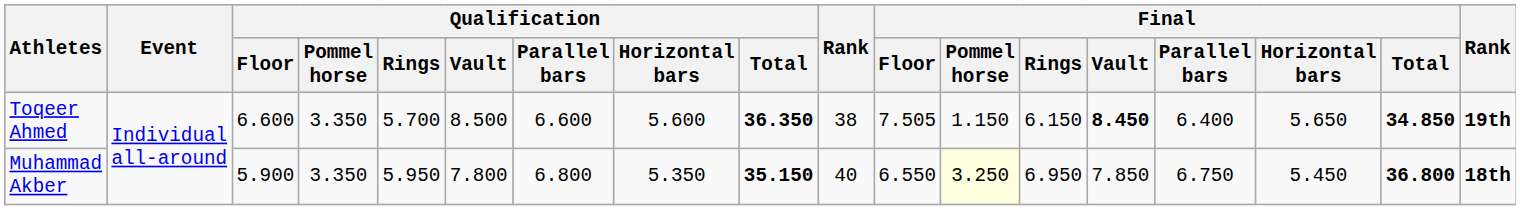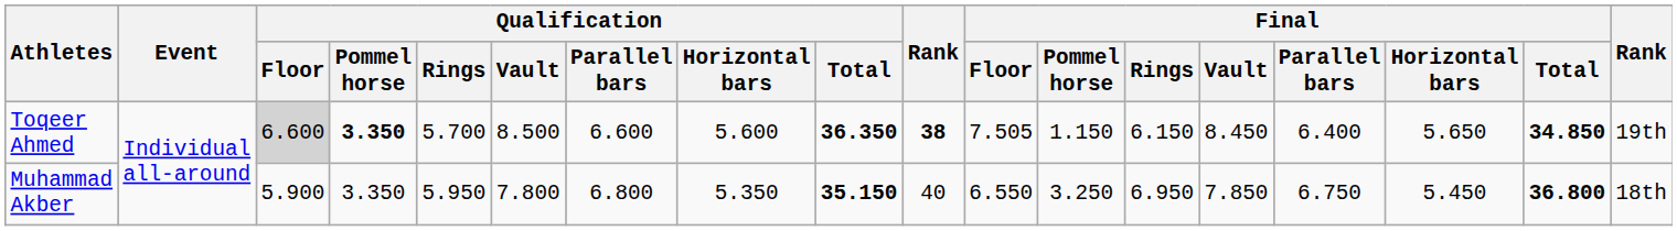row 3 | Qualification / Floor: no background -> lightgrey background
row 3 | Qualification / Pommel horse: normal -> bold
row 3 | column 10: normal -> bold
row 3 | Final / Vault: bold -> normal
row 3 | column 18: bold -> normal
row 4 | Final / Pommel horse: lightyellow background -> no background
row 4 | column 18: bold -> normal
